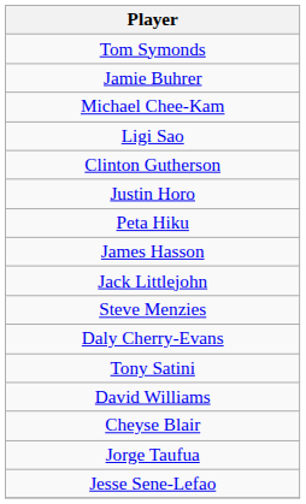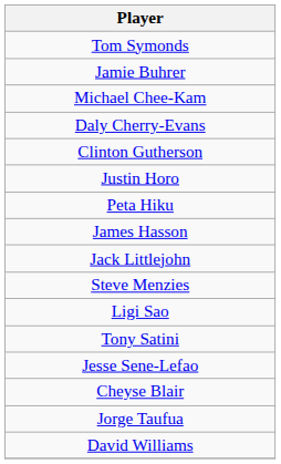row 5 | column 1: Ligi Sao -> Daly Cherry-Evans
row 12 | column 1: Daly Cherry-Evans -> Ligi Sao
row 14 | column 1: David Williams -> Jesse Sene-Lefao
row 17 | column 1: Jesse Sene-Lefao -> David Williams
